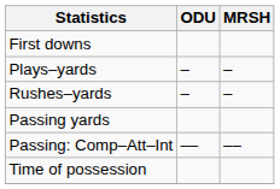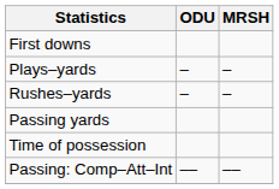rows swapped: Passing: Comp–Att–Int <-> Time of possession
